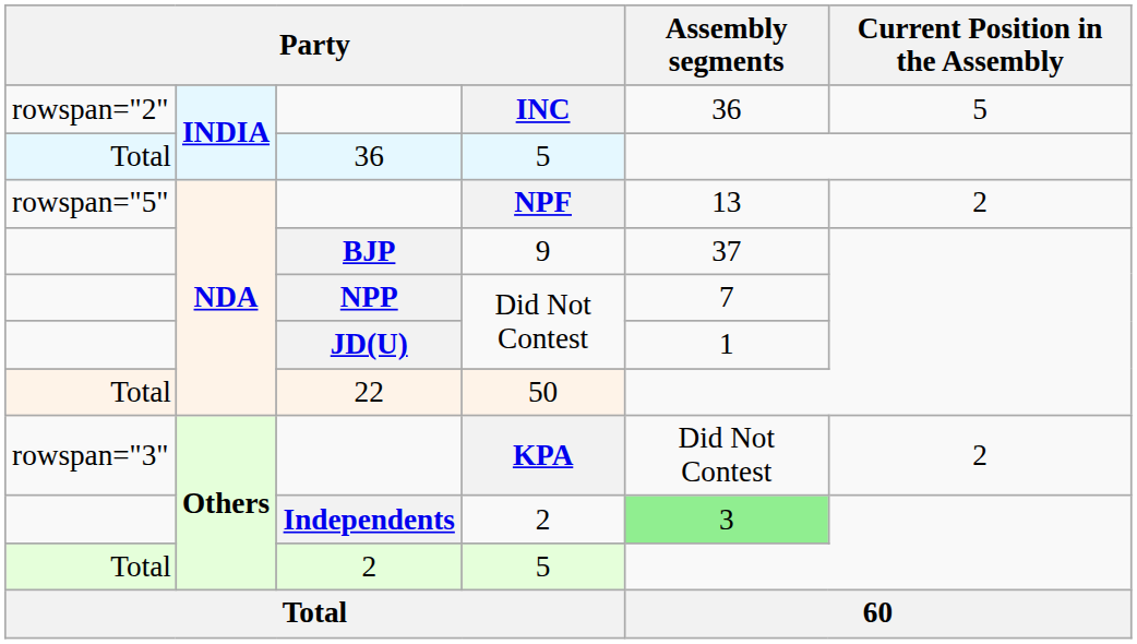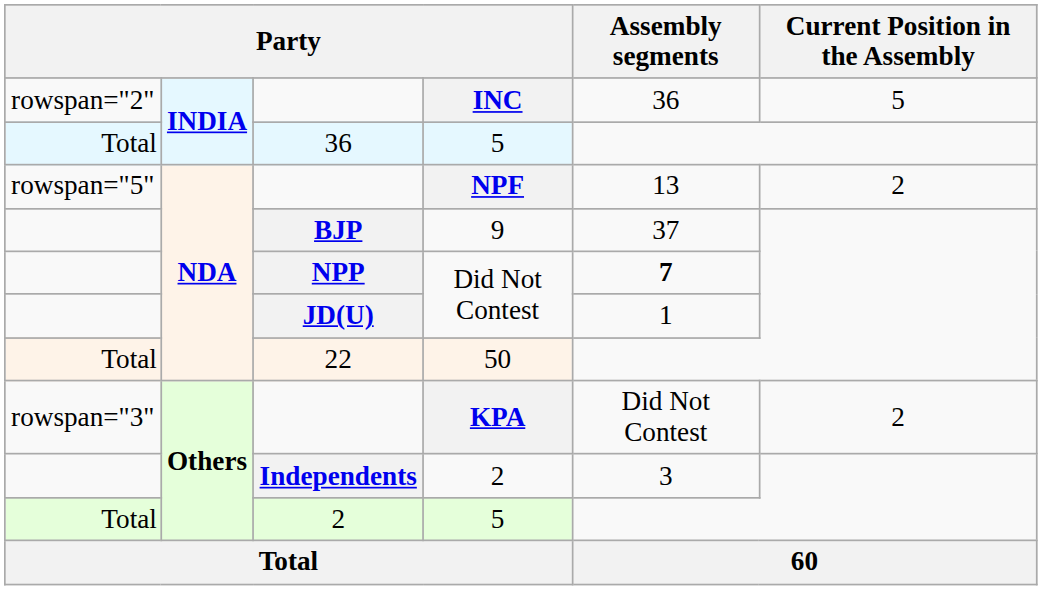NPP | Assembly segments: normal -> bold
Independents | Assembly segments: lightgreen background -> no background
